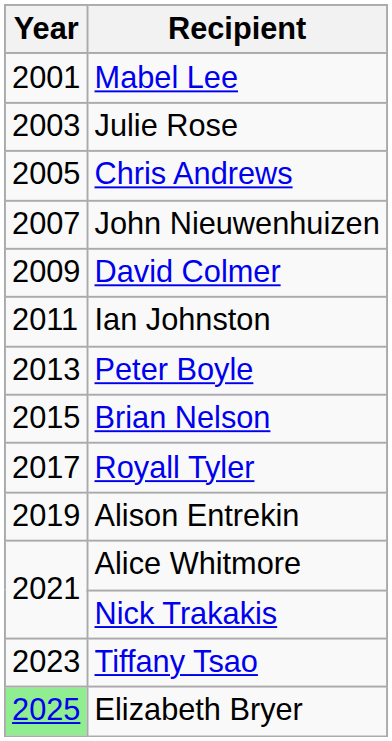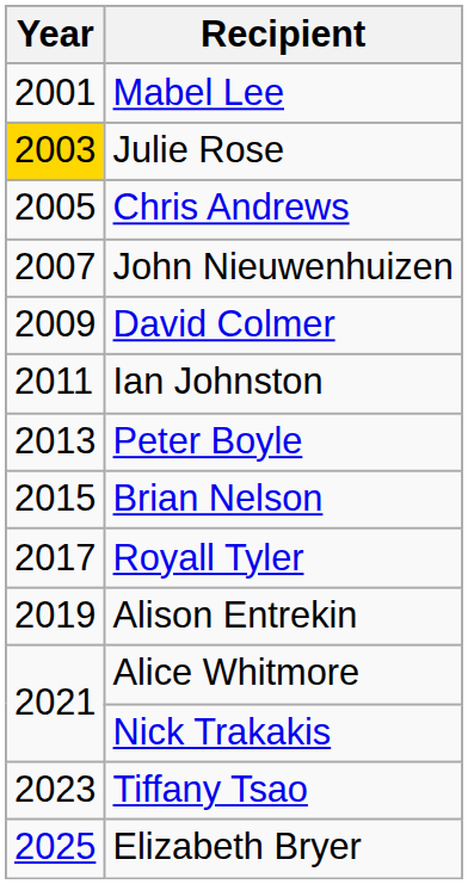Julie Rose | Year: no background -> gold background
Elizabeth Bryer | Year: lightgreen background -> no background
